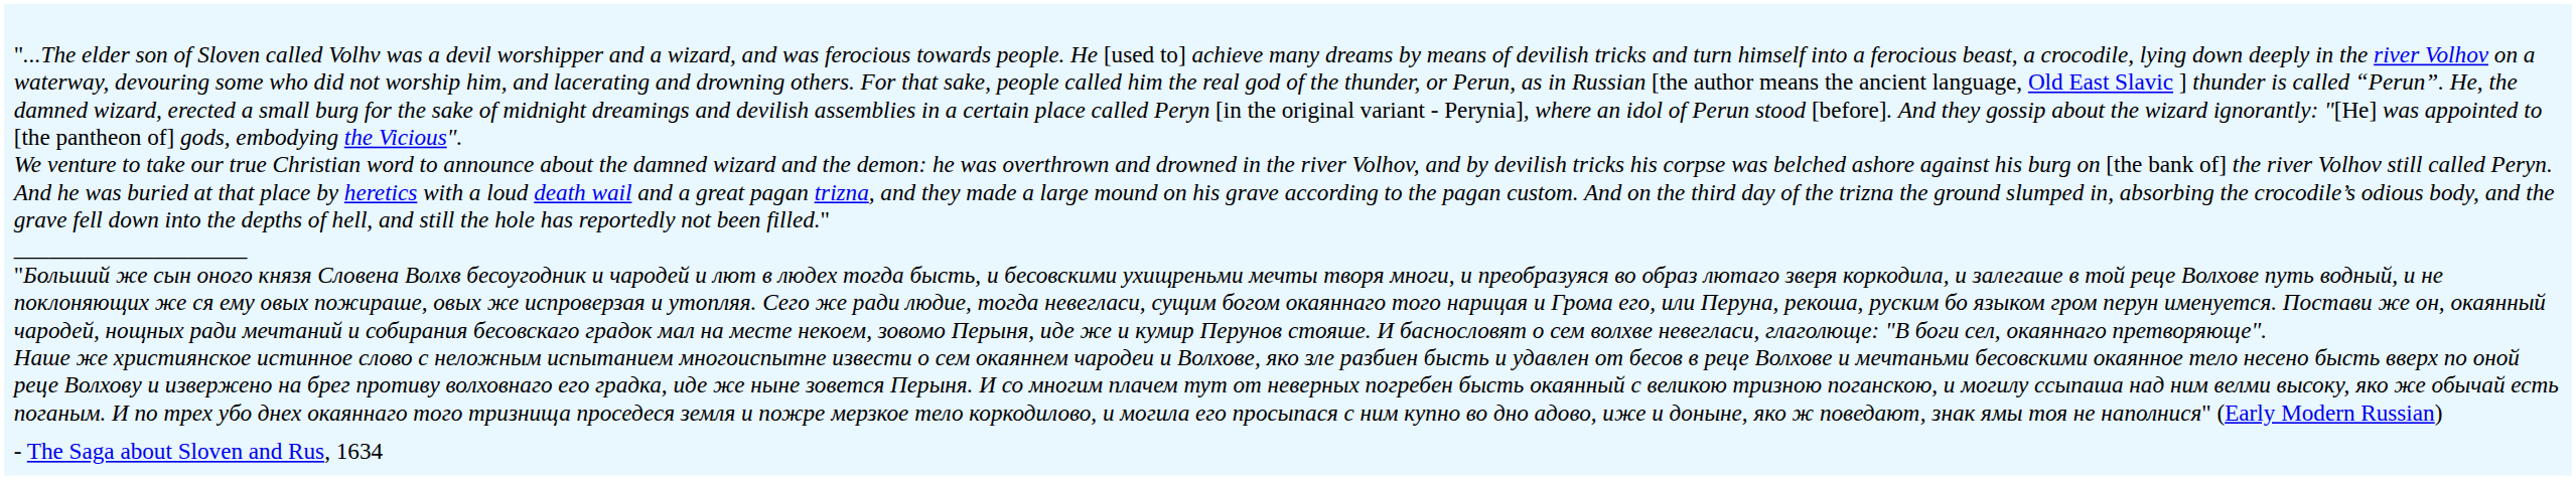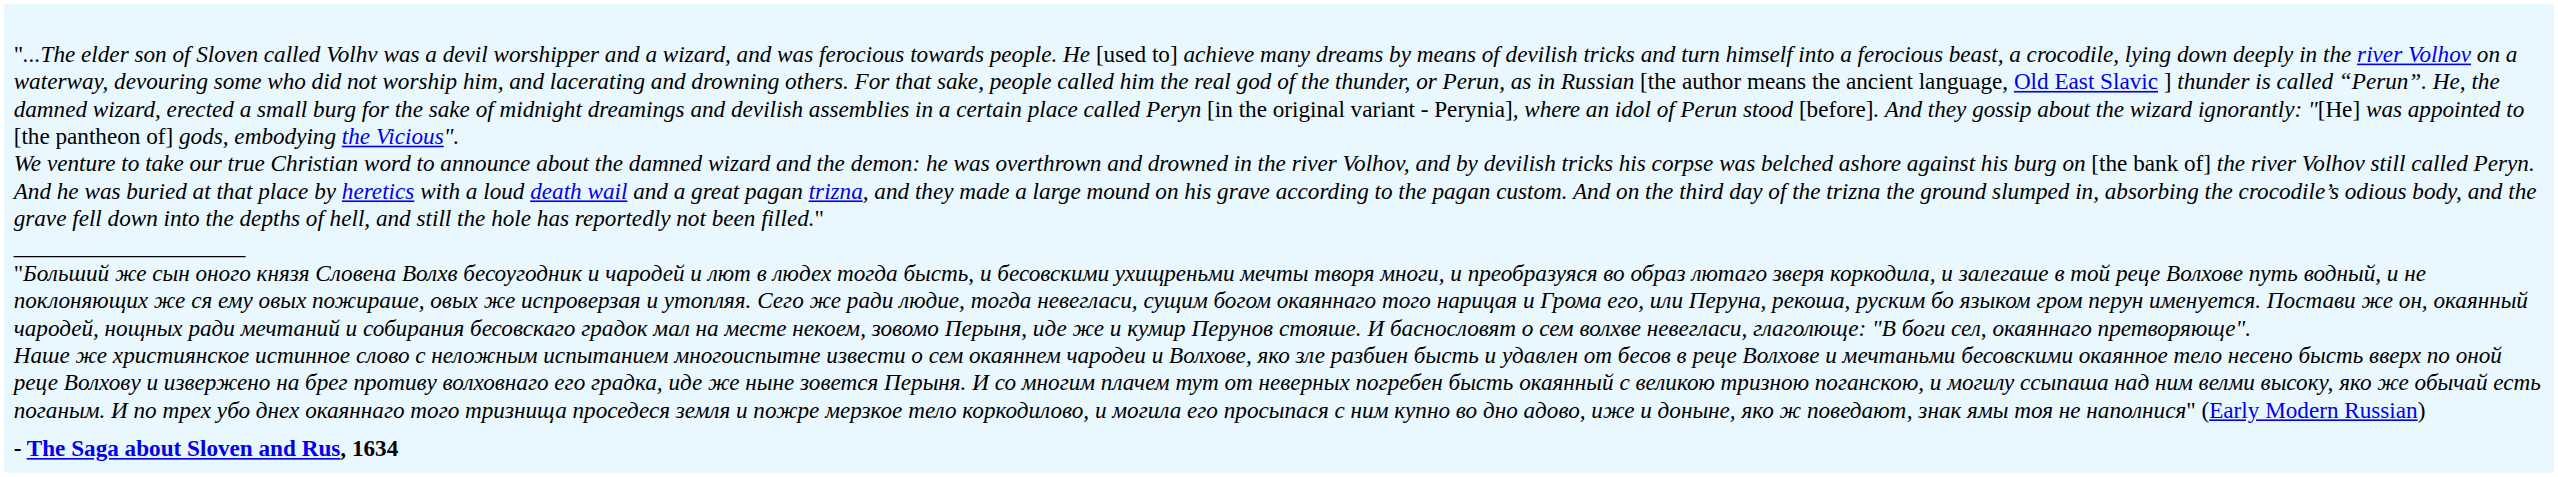row 2 | column 1: normal -> bold
